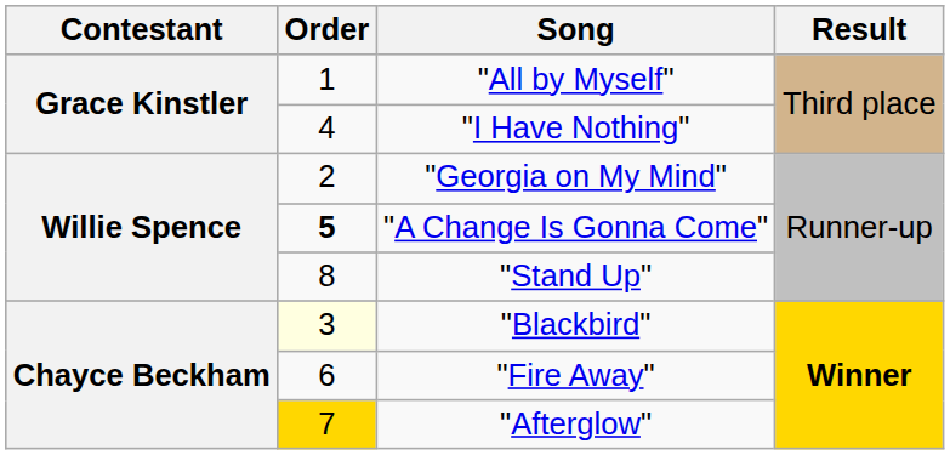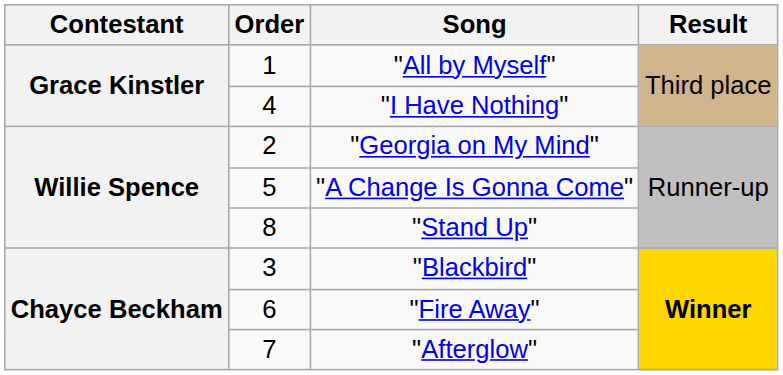"A Change Is Gonna Come" | Order: bold -> normal
"Blackbird" | Order: lightyellow background -> no background
"Afterglow" | Order: gold background -> no background
